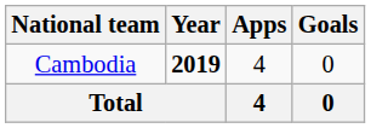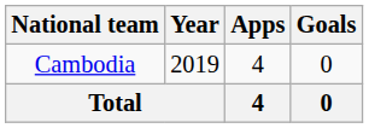Cambodia | Year: bold -> normal
